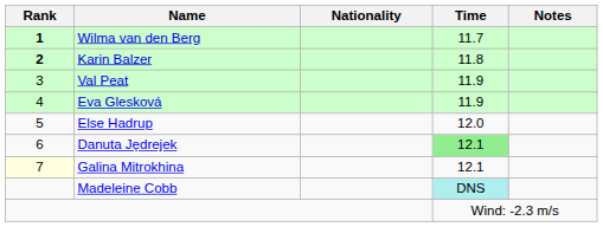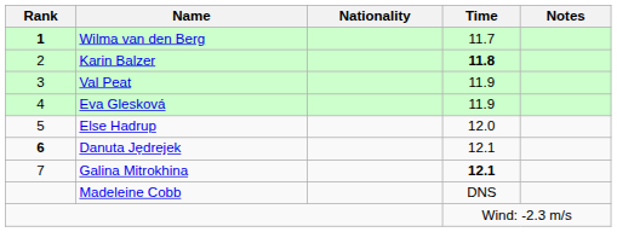Karin Balzer | Rank: bold -> normal
Karin Balzer | Time: normal -> bold
Danuta Jędrejek | Rank: normal -> bold
Danuta Jędrejek | Time: lightgreen background -> no background
Galina Mitrokhina | Rank: lightyellow background -> no background
Galina Mitrokhina | Time: normal -> bold
Madeleine Cobb | Time: paleturquoise background -> no background
